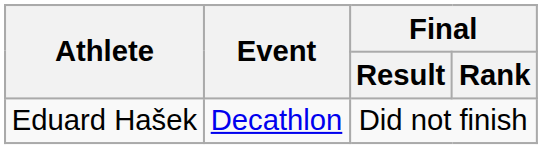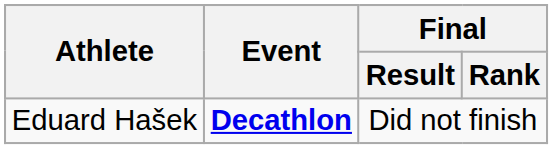Eduard Hašek | Event: normal -> bold
